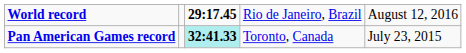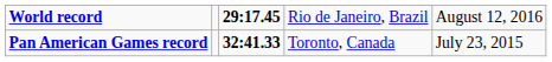Pan American Games record | column 3: paleturquoise background -> no background
